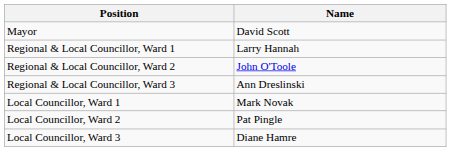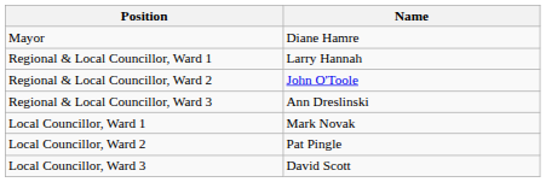Mayor | Name: David Scott -> Diane Hamre
Local Councillor, Ward 3 | Name: Diane Hamre -> David Scott
